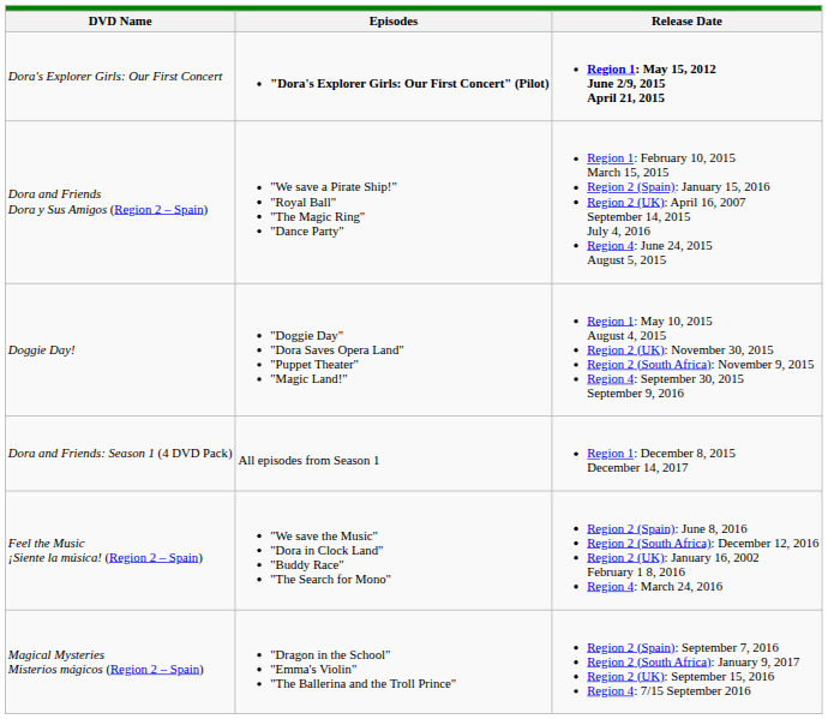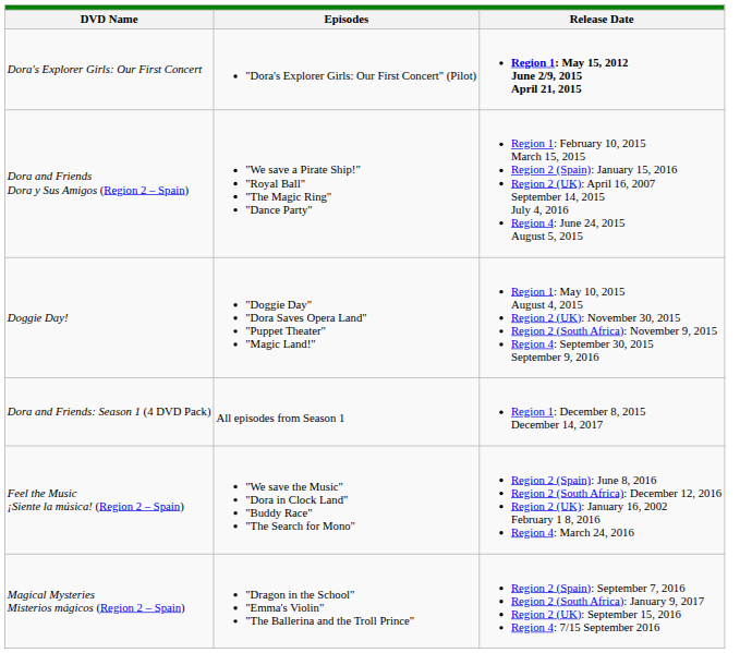Dora's Explorer Girls: Our First Concert | column 2: bold -> normal
